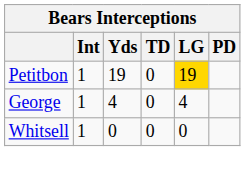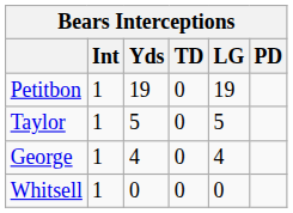Petitbon | LG: gold background -> no background
+ row: Taylor | 1 | 5 | 0 | 5
